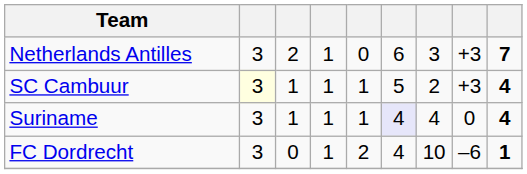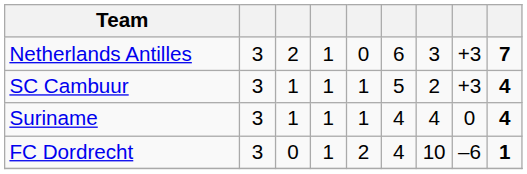SC Cambuur | column 2: lightyellow background -> no background
Suriname | column 6: lavender background -> no background
